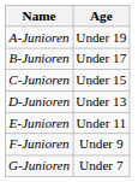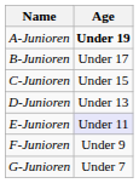A-Junioren | Age: normal -> bold
E-Junioren | Age: no background -> lavender background
